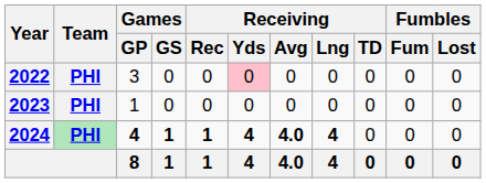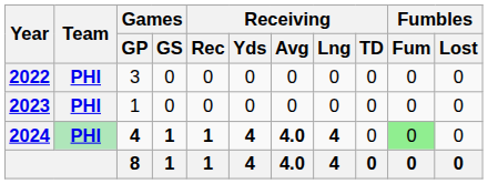2022 | Receiving / Yds: pink background -> no background
2024 | Fumbles / Fum: no background -> lightgreen background
